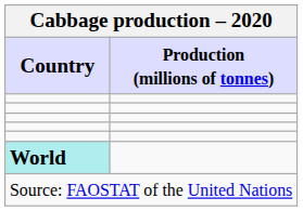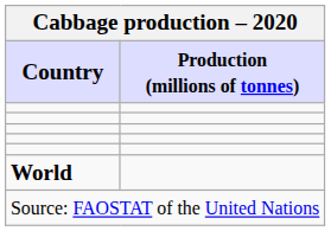row 8 | Country: paleturquoise background -> no background
